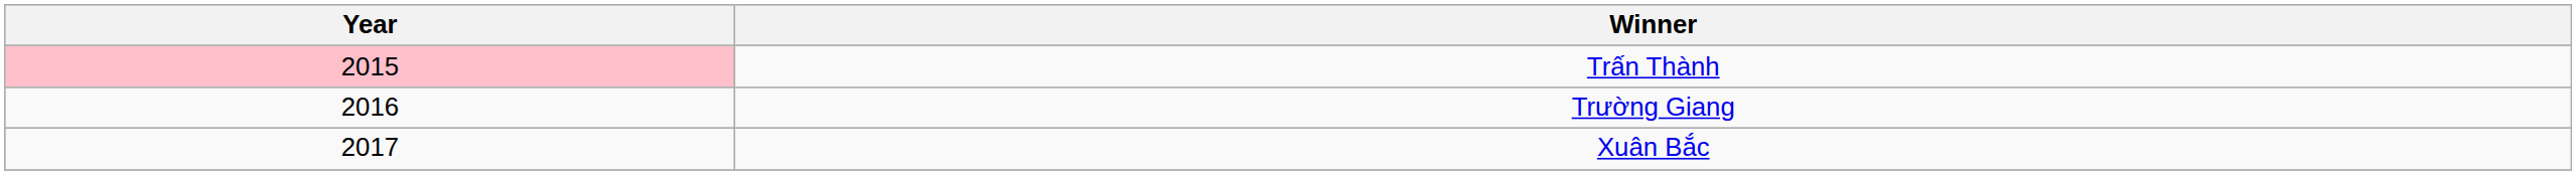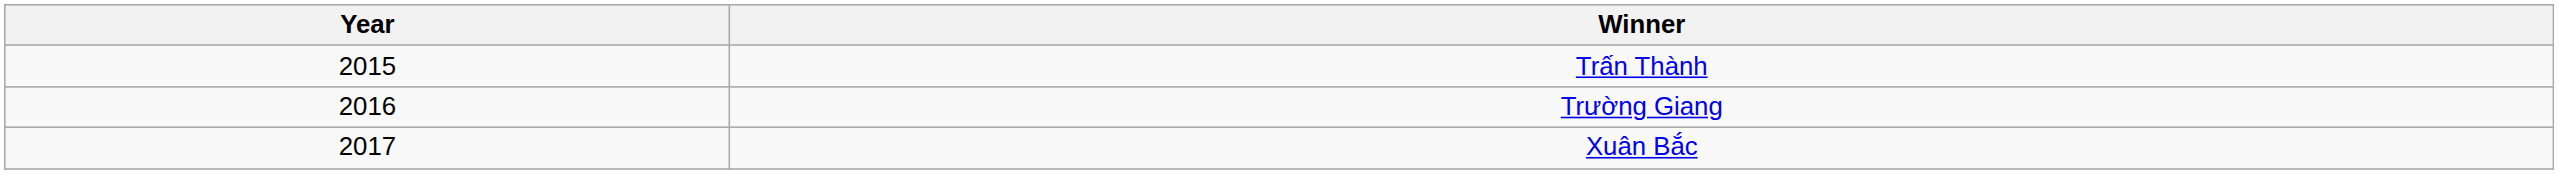Trấn Thành | Year: pink background -> no background
